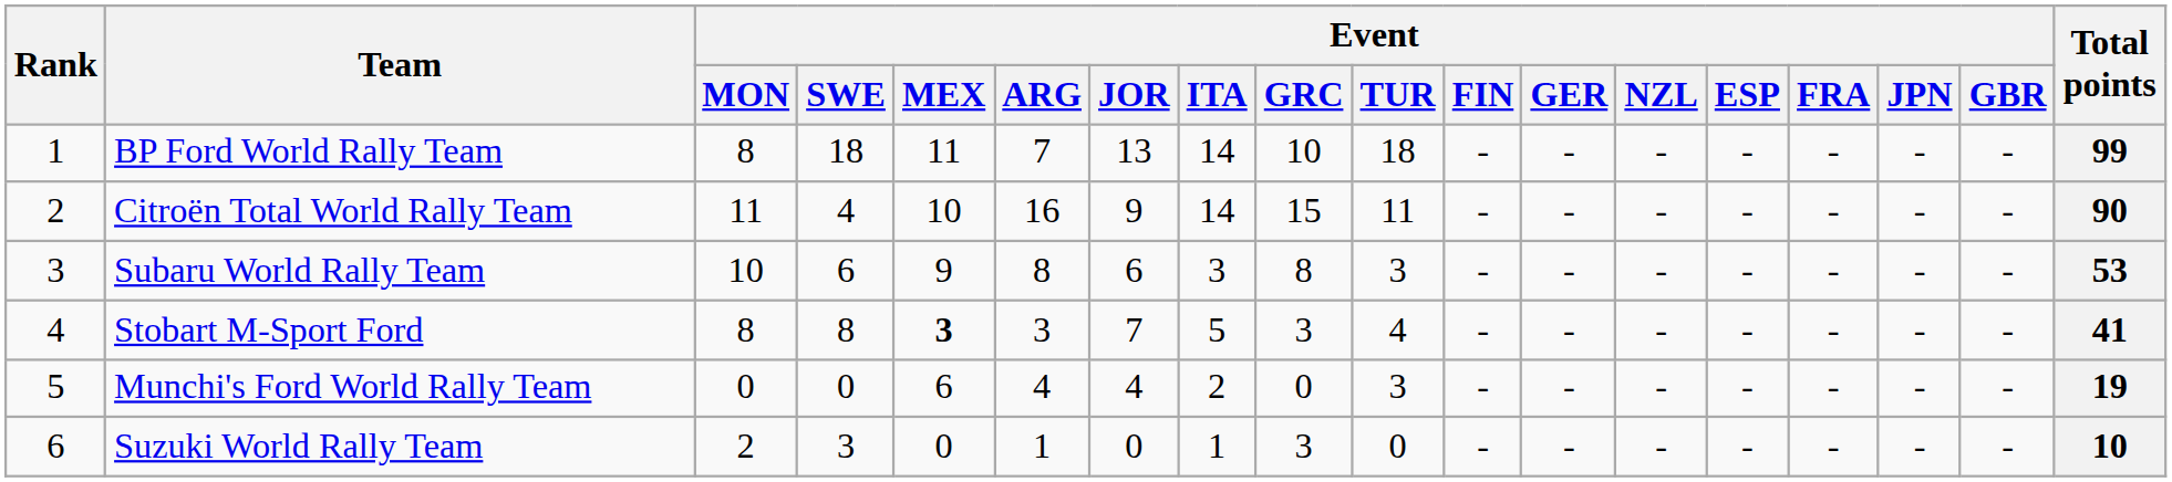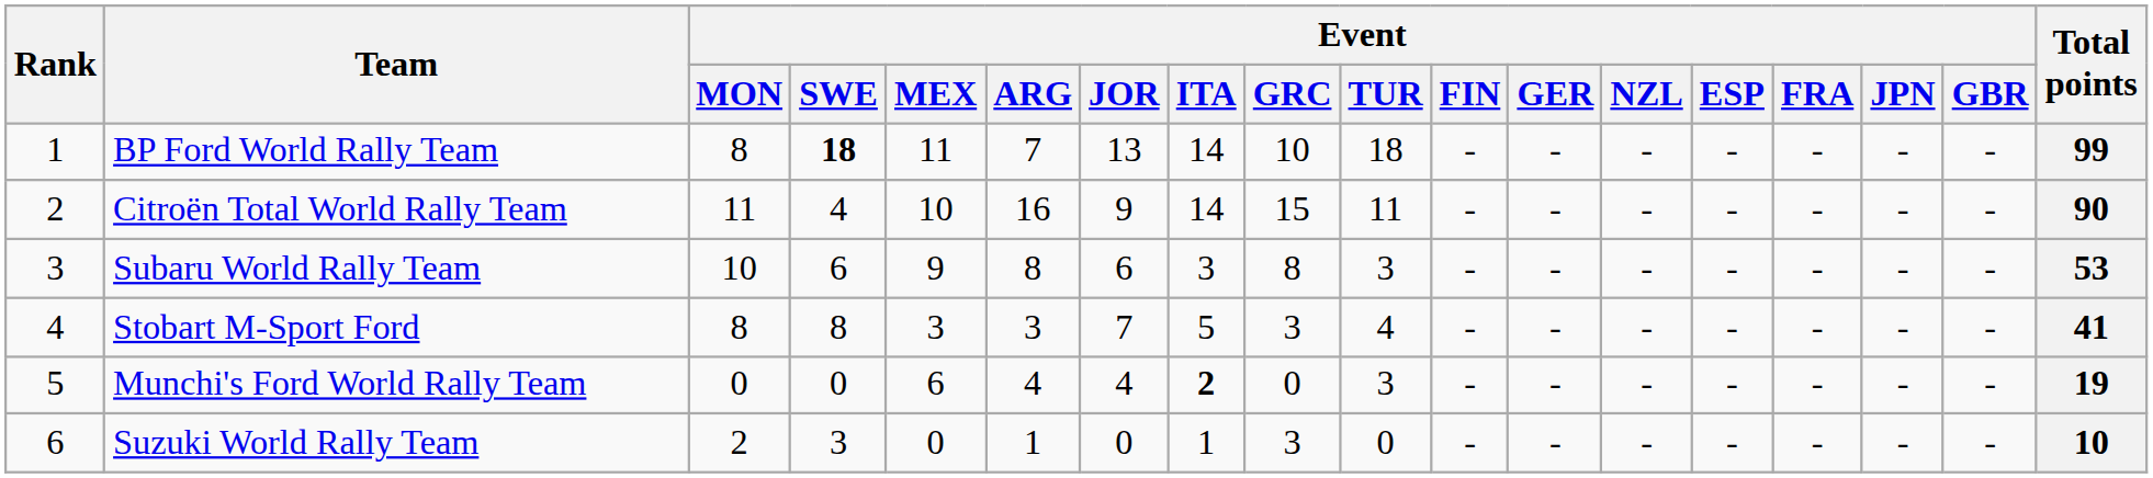BP Ford World Rally Team | Event / SWE: normal -> bold
Stobart M-Sport Ford | Event / MEX: bold -> normal
Munchi's Ford World Rally Team | Event / ITA: normal -> bold
